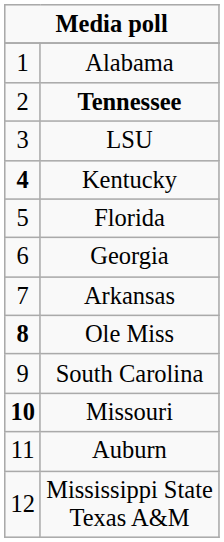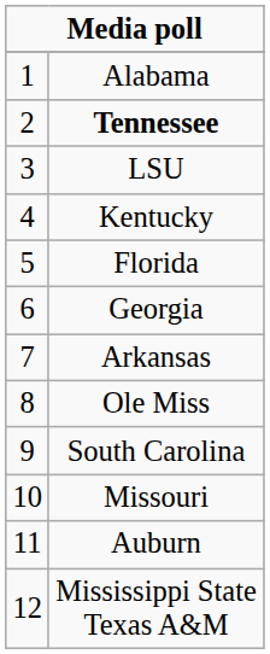Kentucky | column 1: bold -> normal
Ole Miss | column 1: bold -> normal
Missouri | column 1: bold -> normal
